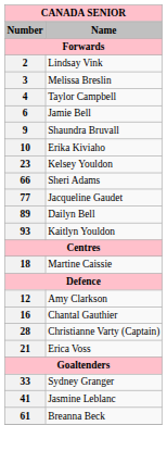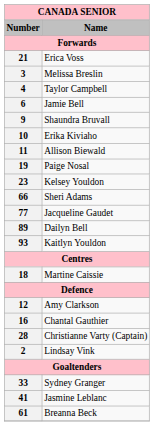rows swapped: 2 <-> 21
+ row: 11 | Allison Biewald
+ row: 19 | Paige Nosal
